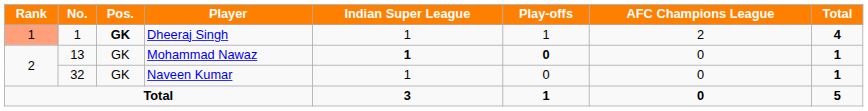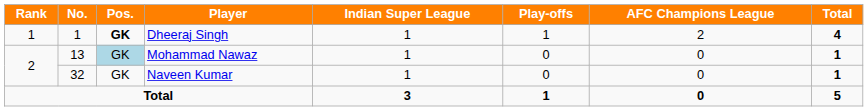Dheeraj Singh | Rank: lightsalmon background -> no background
Mohammad Nawaz | Pos.: no background -> lightblue background
Mohammad Nawaz | Indian Super League: bold -> normal
Mohammad Nawaz | Play-offs: bold -> normal
